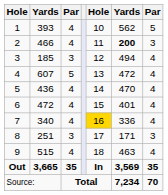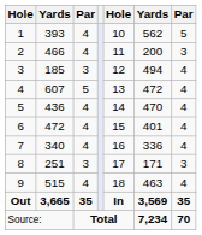2 | column 6: bold -> normal
7 | column 5: gold background -> no background
